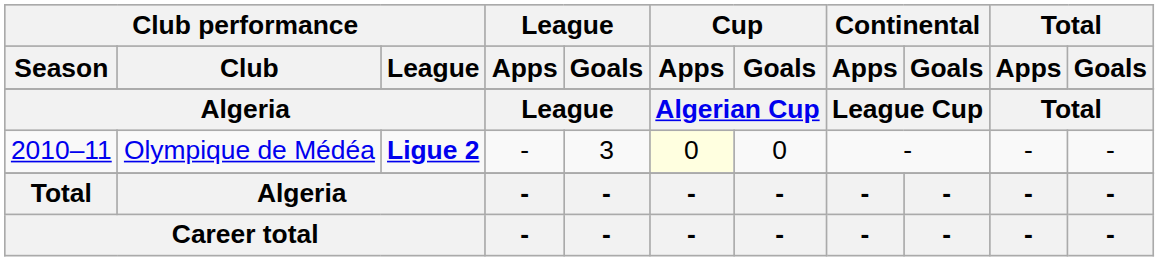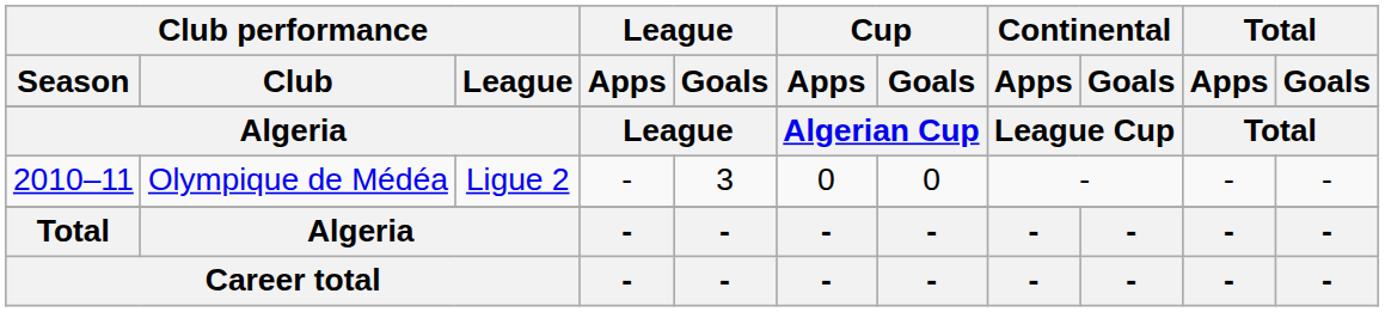Olympique de Médéa | Club performance / League: bold -> normal
Olympique de Médéa | Cup / Apps: lightyellow background -> no background
